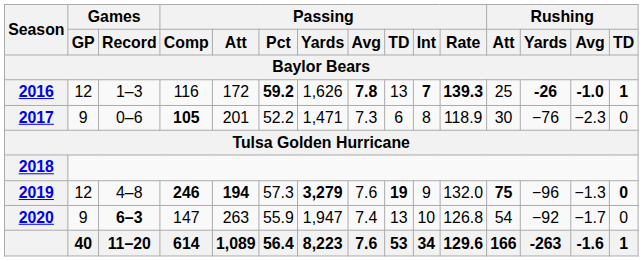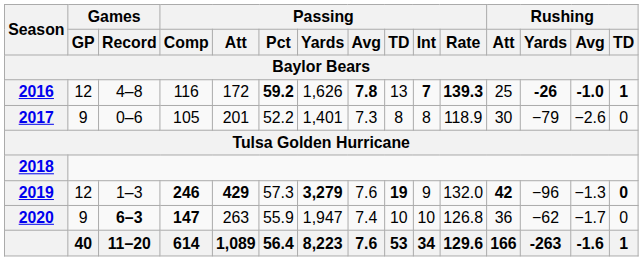2016 | Games / Record: 1–3 -> 4–8
2017 | Passing / Comp: bold -> normal
2017 | Passing / Yards: 1,471 -> 1,401
2017 | Passing / TD: 6 -> 8
2017 | Rushing / Yards: −76 -> −79
2017 | Rushing / Avg: −2.3 -> −2.6
2019 | Games / Record: 4–8 -> 1–3
2019 | Passing / Att: 194 -> 429
2019 | Rushing / Att: 75 -> 42
2020 | Passing / Comp: normal -> bold
2020 | Passing / TD: 13 -> 10
2020 | Rushing / Att: 54 -> 36
2020 | Rushing / Yards: −92 -> −62
